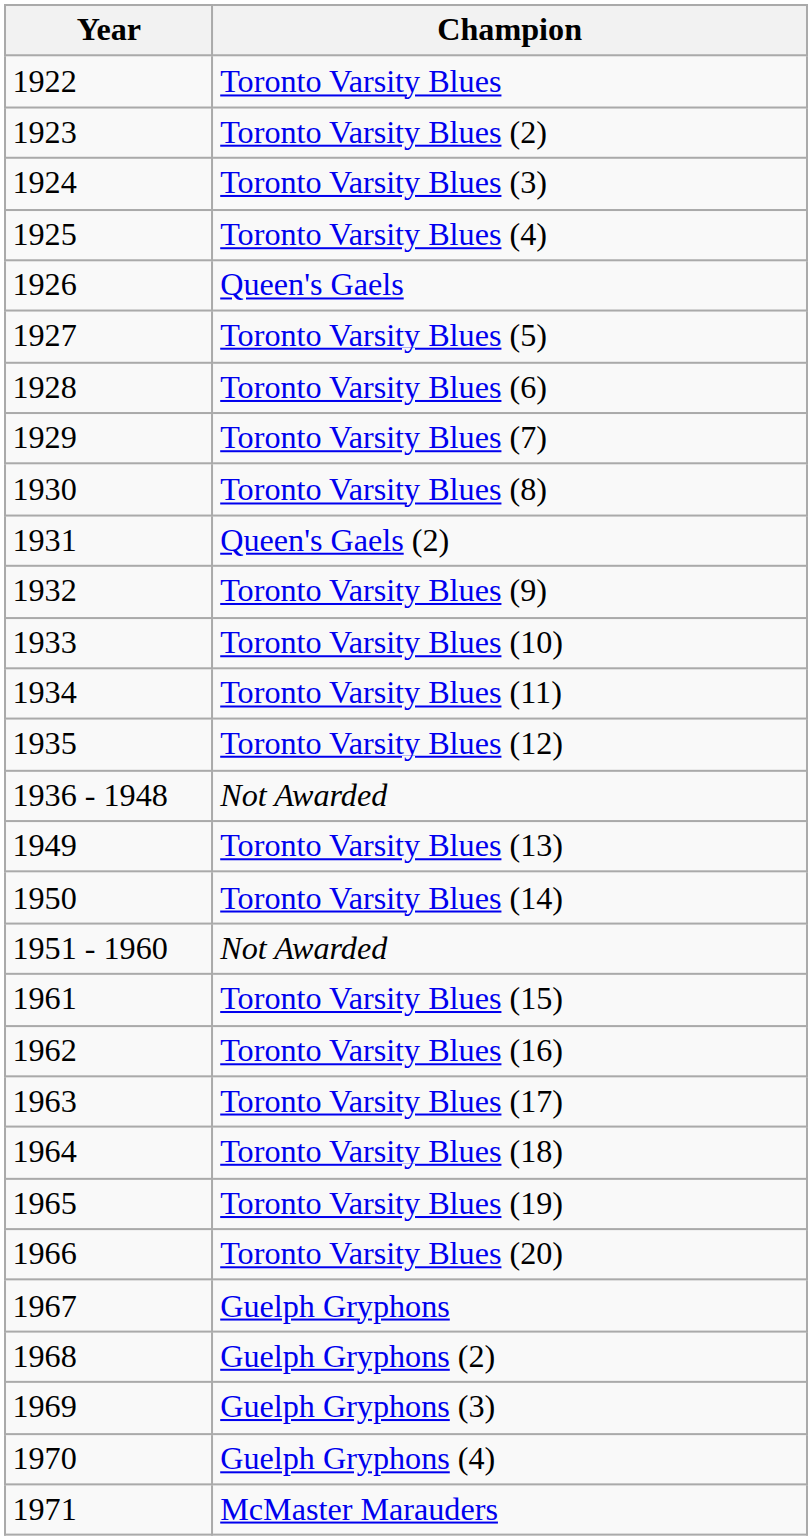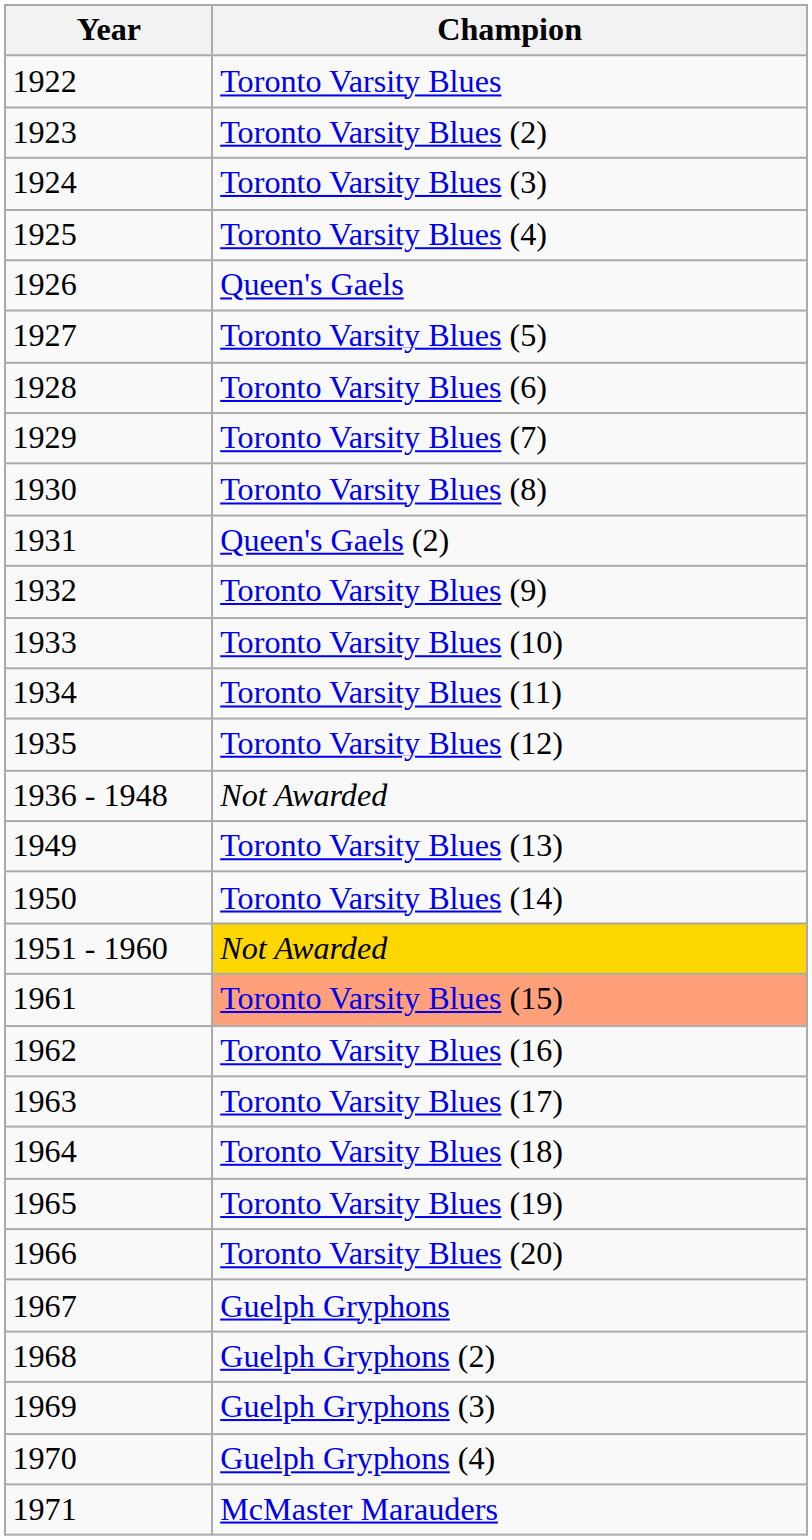row 19 | Champion: no background -> gold background
row 20 | Champion: no background -> lightsalmon background
